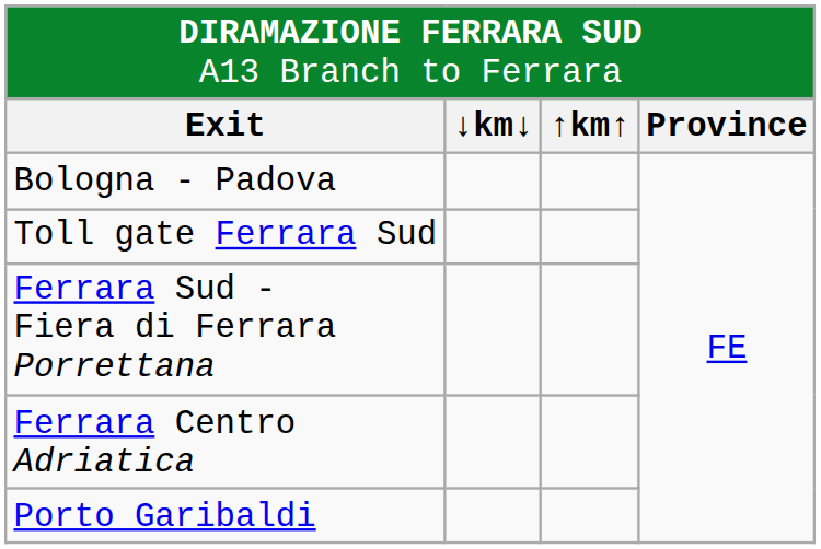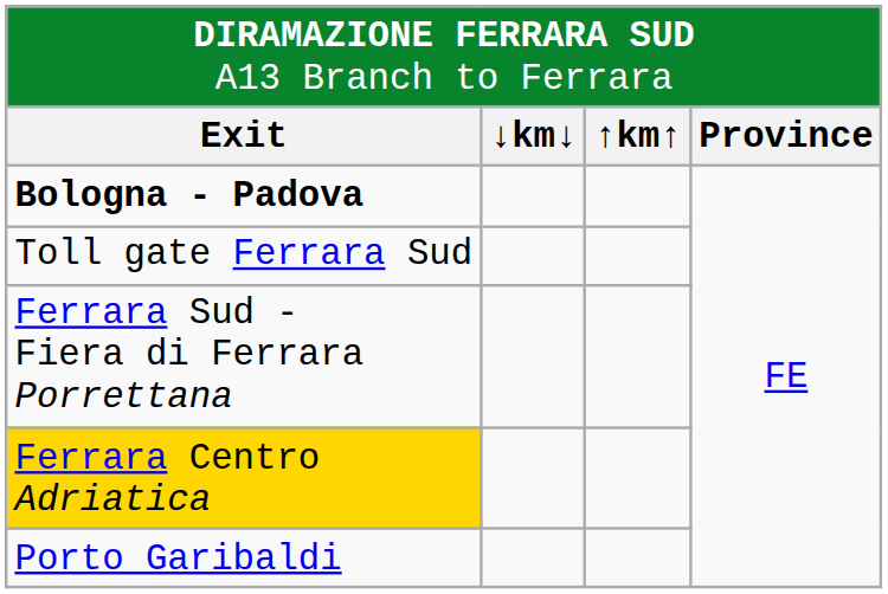Bologna - Padova | column 1: normal -> bold
Ferrara Centro Adriatica | column 1: no background -> gold background
